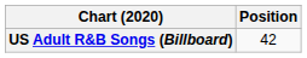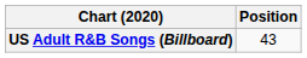US Adult R&B Songs (Billboard) | Position: 42 -> 43
